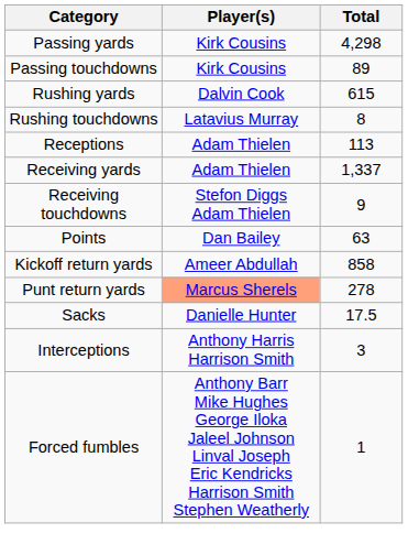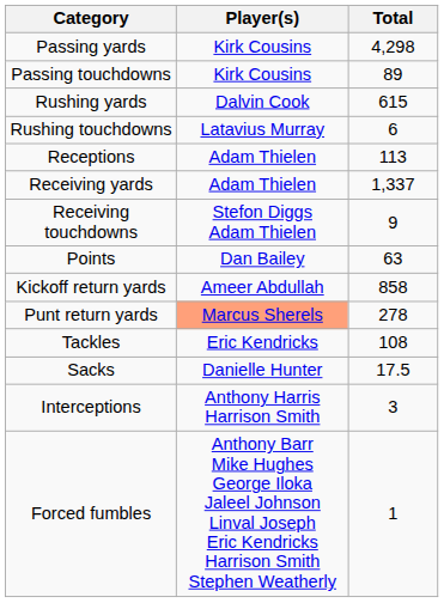Rushing touchdowns | Total: 8 -> 6
+ row: Tackles | Eric Kendricks | 108
